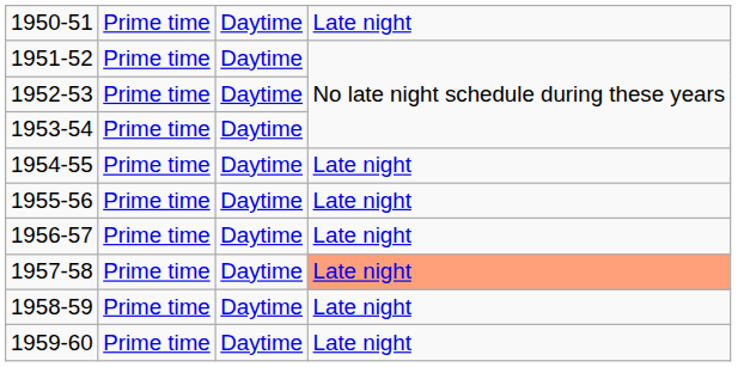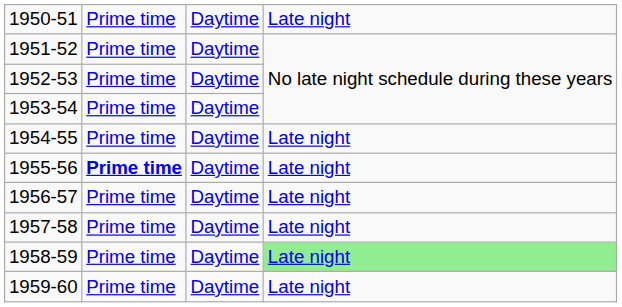1955-56 | column 2: normal -> bold
1957-58 | column 4: lightsalmon background -> no background
1958-59 | column 4: no background -> lightgreen background
